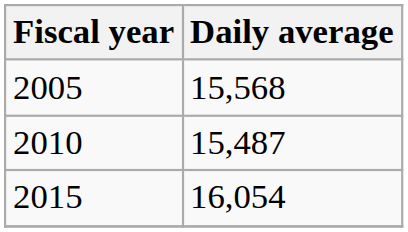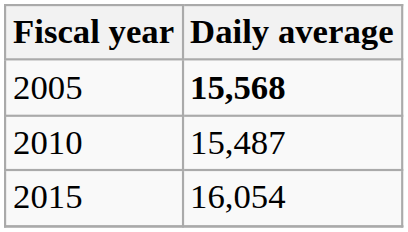2005 | Daily average: normal -> bold
